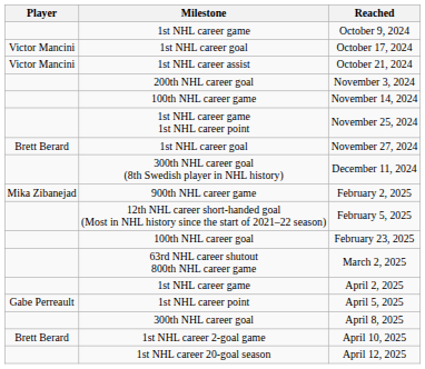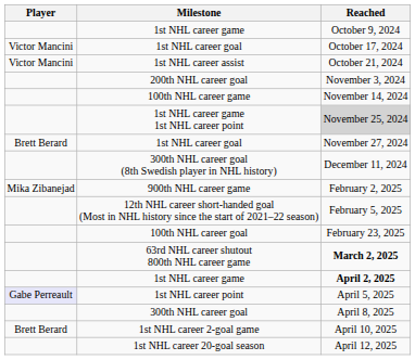row 7 | Reached: no background -> lightgrey background
row 13 | Reached: normal -> bold
row 14 | Reached: normal -> bold
row 15 | Player: no background -> lavender background
